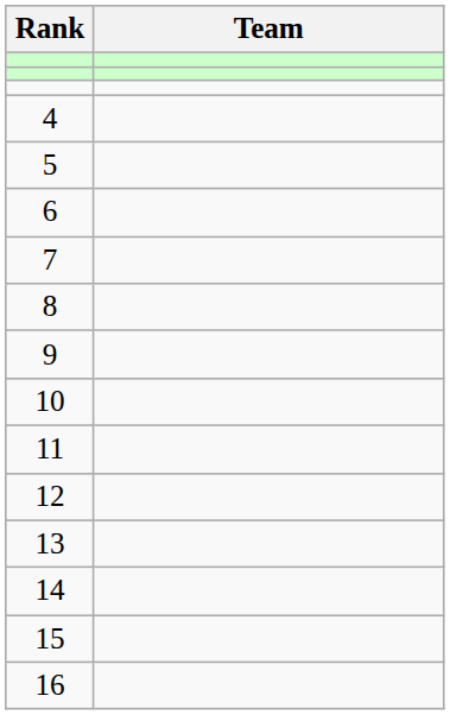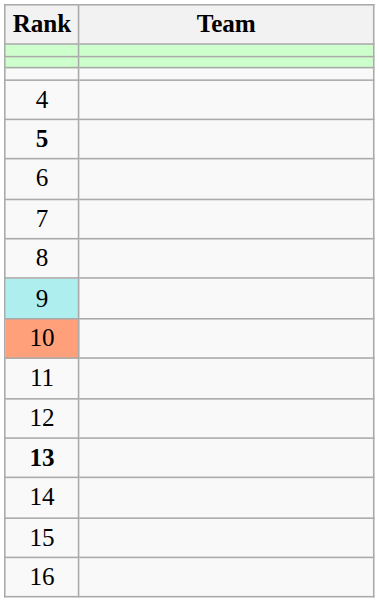row 6 | Rank: normal -> bold
row 10 | Rank: no background -> paleturquoise background
row 11 | Rank: no background -> lightsalmon background
row 14 | Rank: normal -> bold
